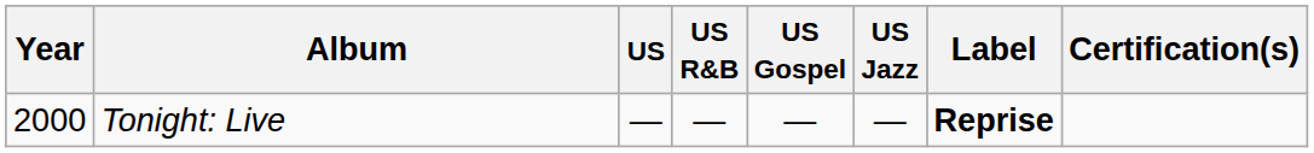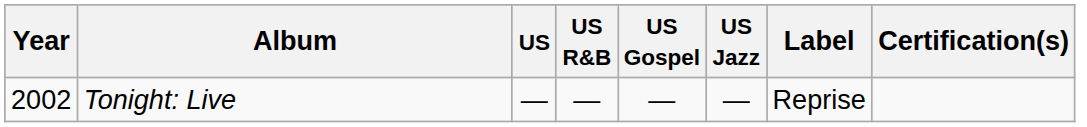Tonight: Live | Year: 2000 -> 2002
Tonight: Live | Label: bold -> normal
